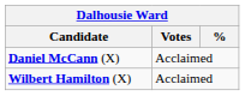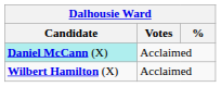Daniel McCann (X) | Candidate: no background -> paleturquoise background
